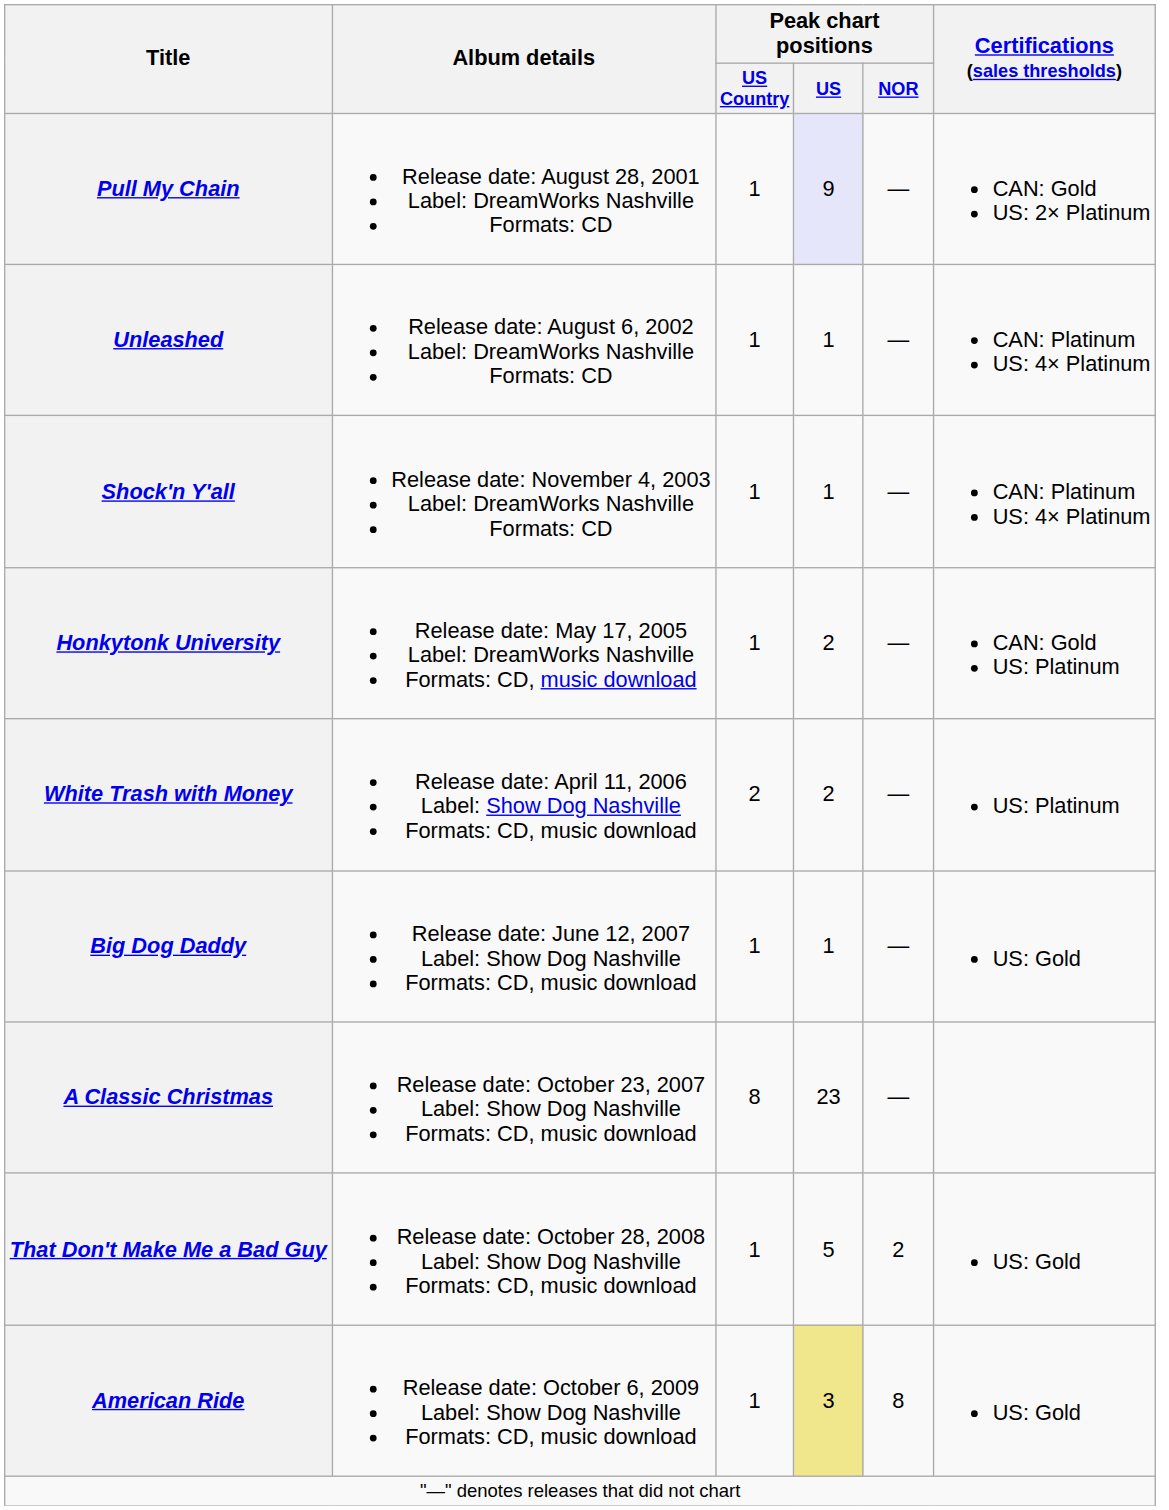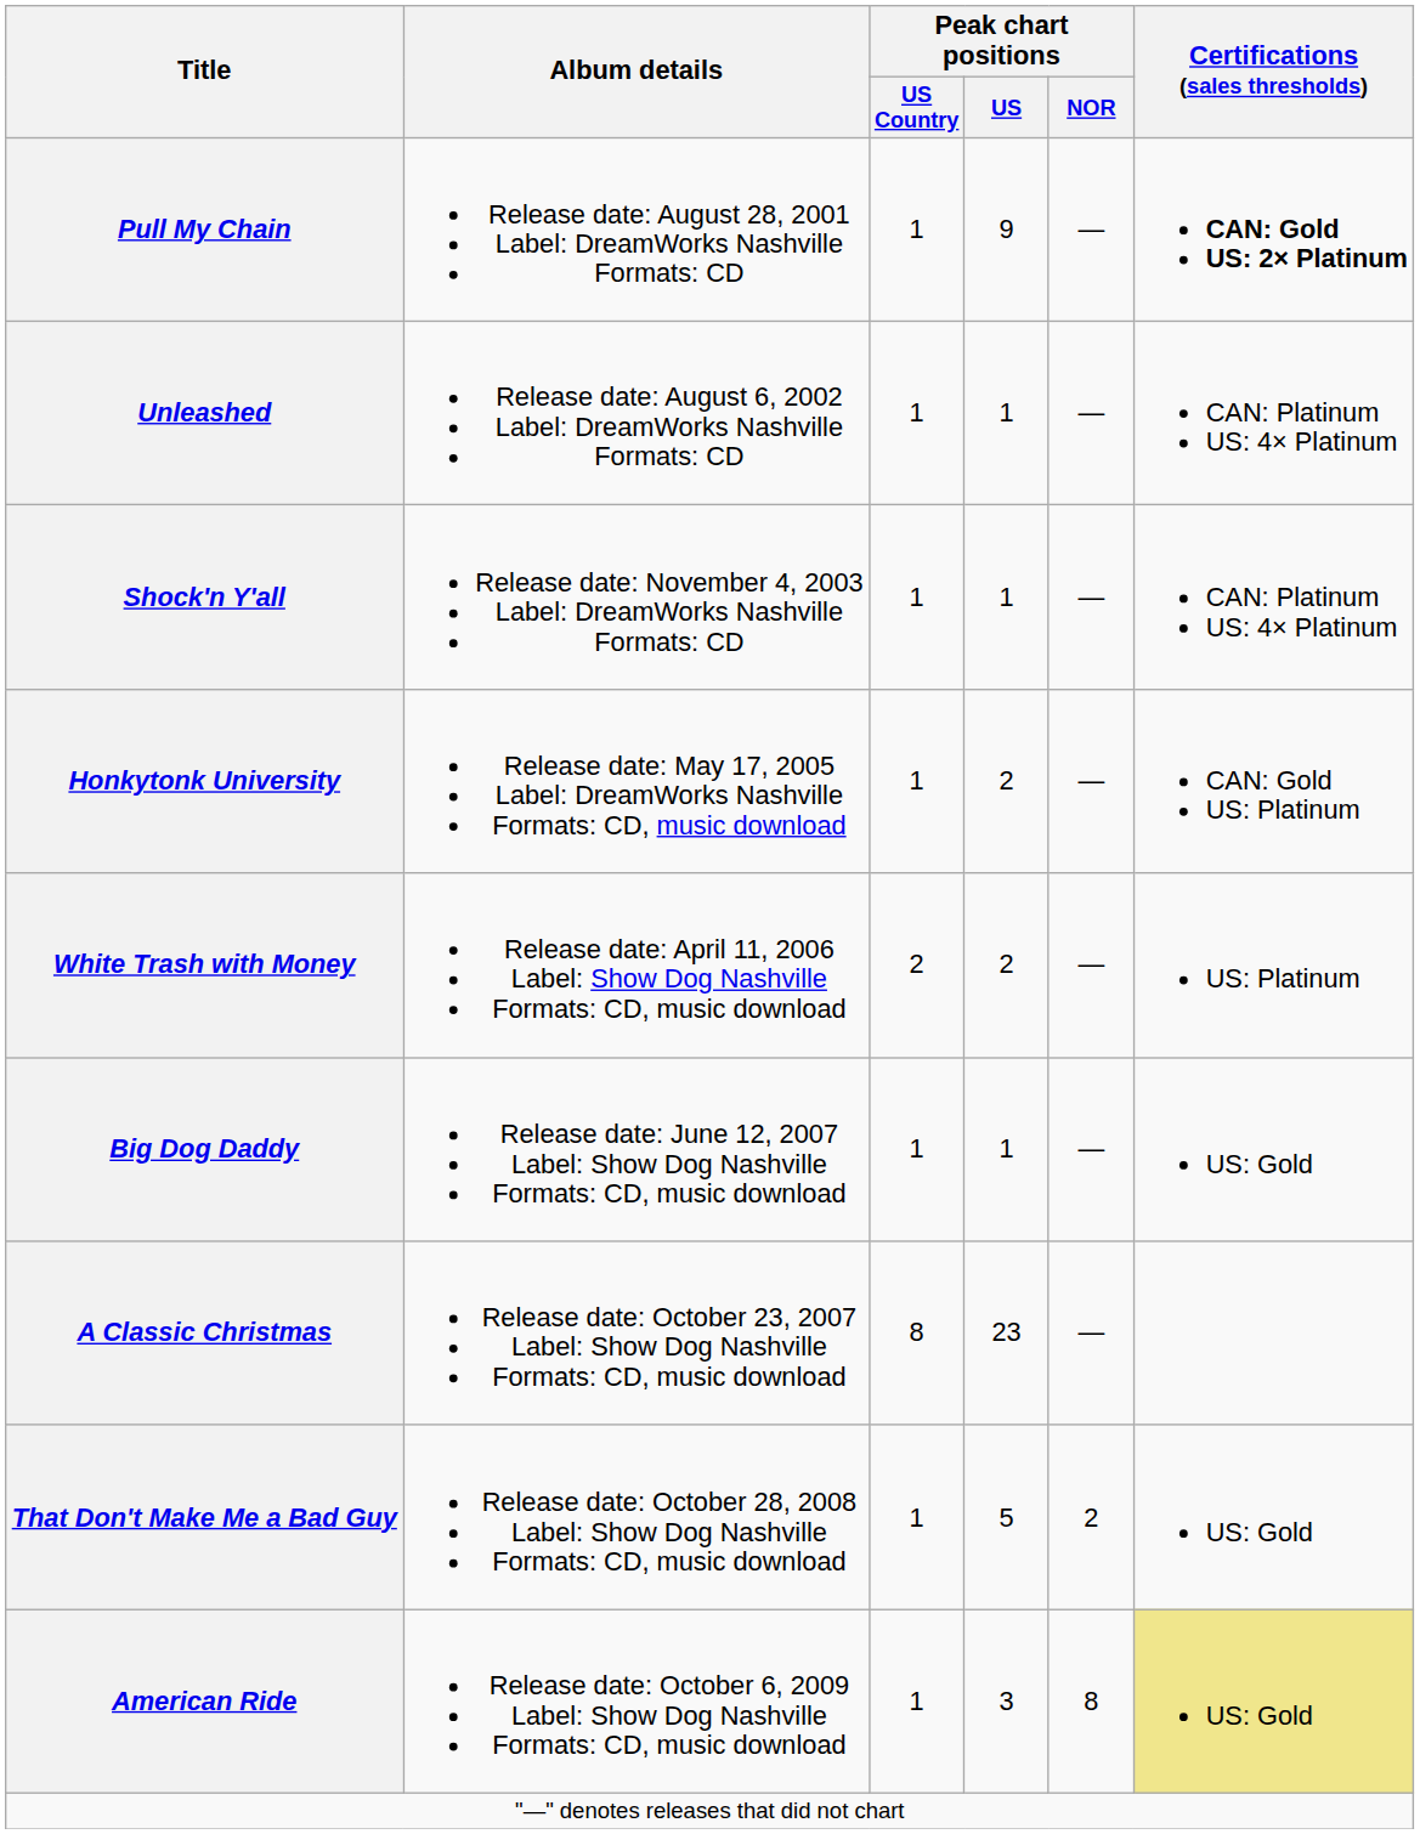Pull My Chain | Peak chart positions / US: lavender background -> no background
Pull My Chain | Certifications (sales thresholds): normal -> bold
American Ride | Peak chart positions / US: khaki background -> no background
American Ride | Certifications (sales thresholds): no background -> khaki background
